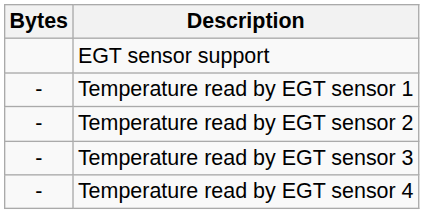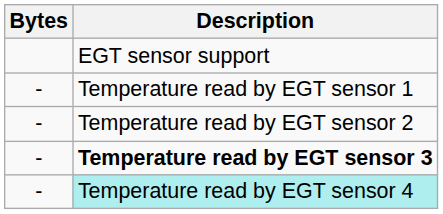Temperature read by EGT sensor 3 | Description: normal -> bold
Temperature read by EGT sensor 4 | Description: no background -> paleturquoise background
